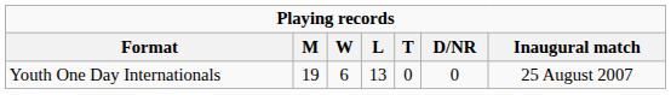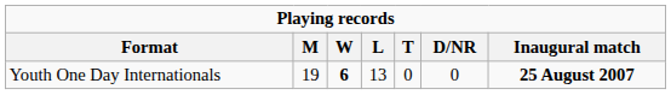Youth One Day Internationals | W: normal -> bold
Youth One Day Internationals | Inaugural match: normal -> bold
